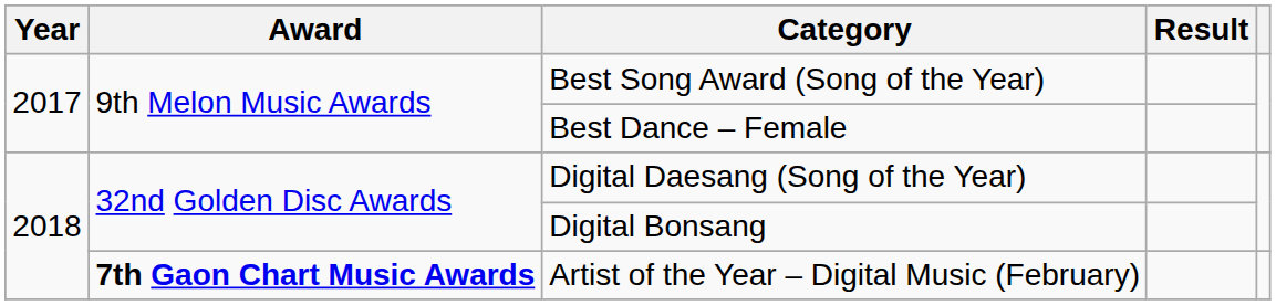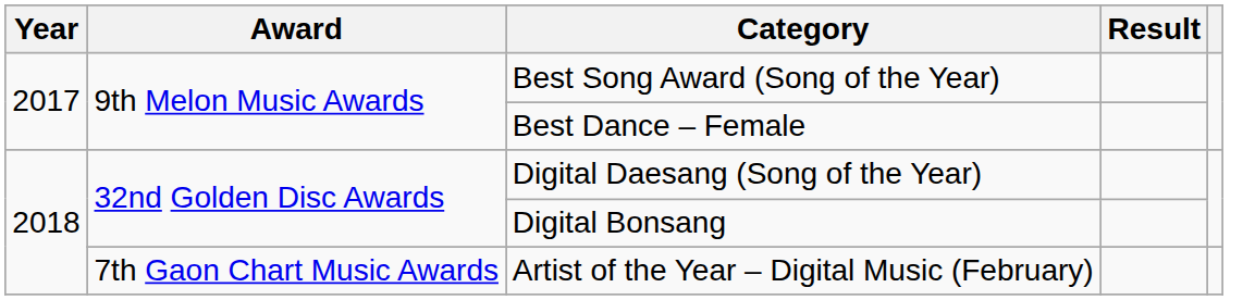Artist of the Year – Digital Music (February) | Award: bold -> normal
